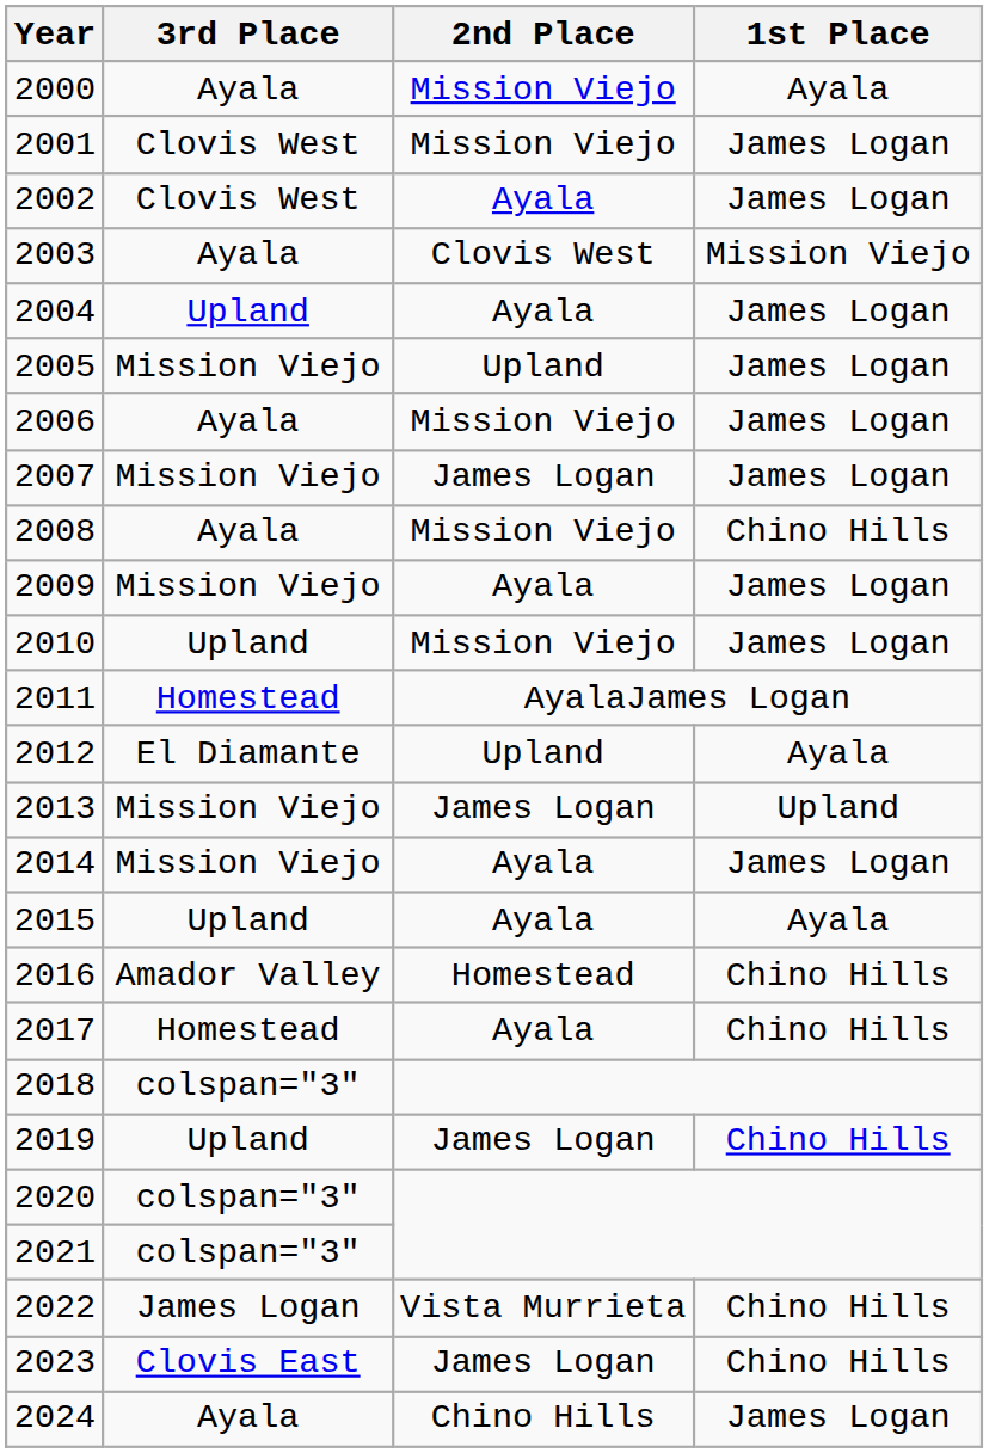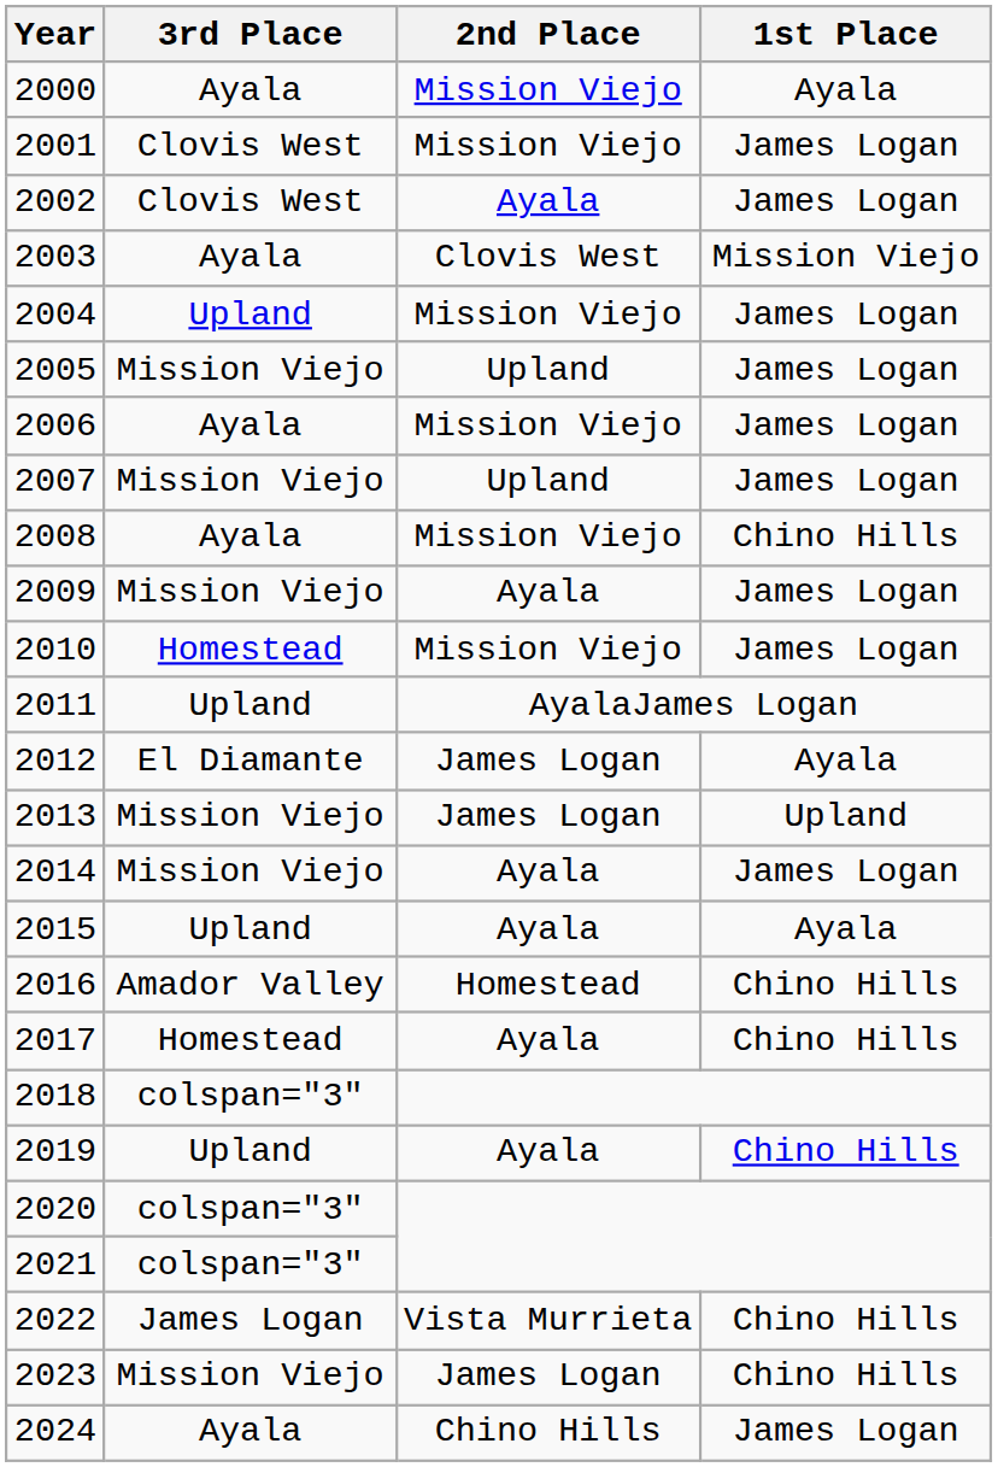2004 | 2nd Place: Ayala -> Mission Viejo
2007 | 2nd Place: James Logan -> Upland
2010 | 3rd Place: Upland -> Homestead
2011 | 3rd Place: Homestead -> Upland
2012 | 2nd Place: Upland -> James Logan
2019 | 2nd Place: James Logan -> Ayala
2023 | 3rd Place: Clovis East -> Mission Viejo
